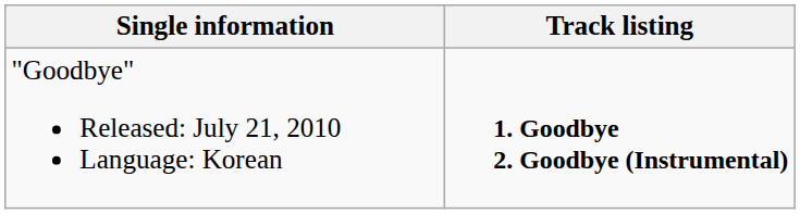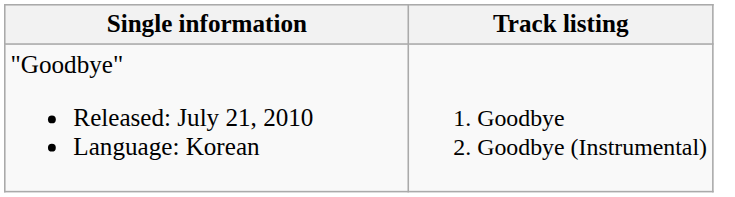"Goodbye" Released: July 21, 2010 Language: Korean | Track listing: bold -> normal
